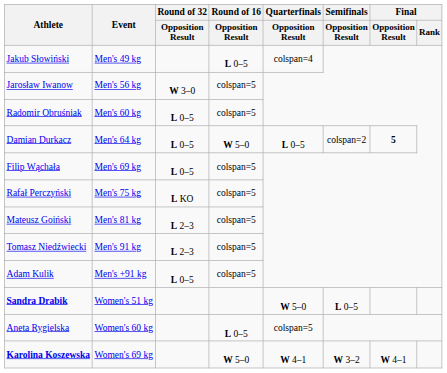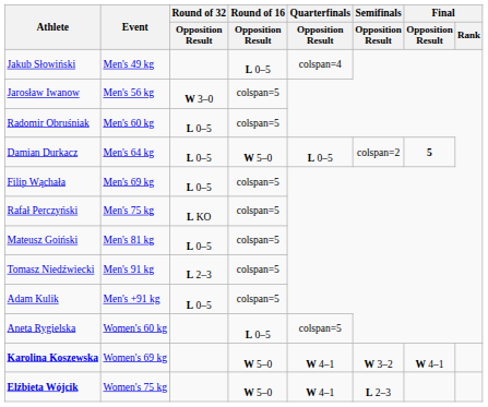Mateusz Goiński | Round of 32 / Opposition Result: L 2–3 -> L 0–5
- row: Sandra Drabik | Women's 51 kg | W 5–0 | L 0–5
+ row: Elźbieta Wójcik | Women's 75 kg | W 5–0 | W 4–1 | L 2–3
